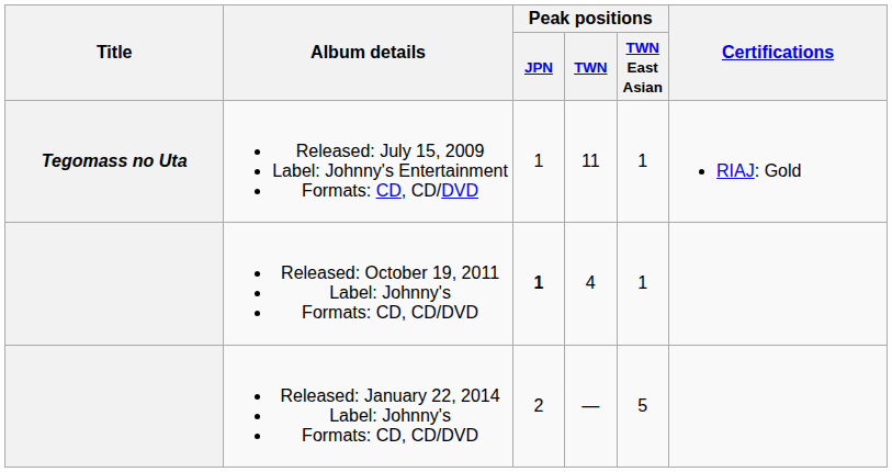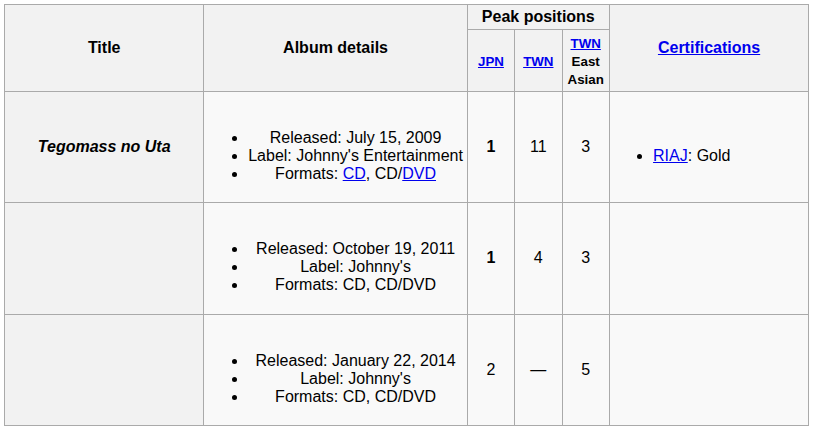row 3 | Peak positions / JPN: normal -> bold
row 3 | Peak positions / TWN East Asian: 1 -> 3
row 4 | Peak positions / TWN East Asian: 1 -> 3
